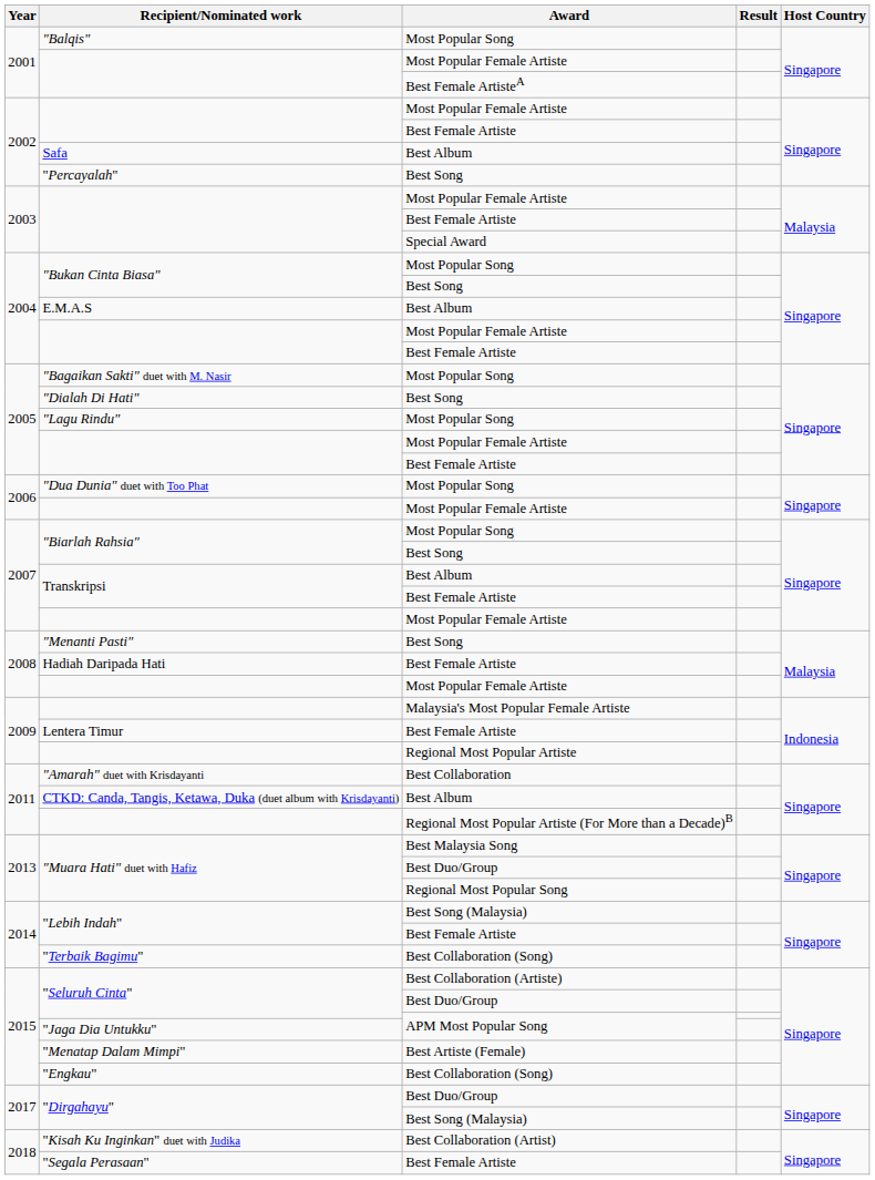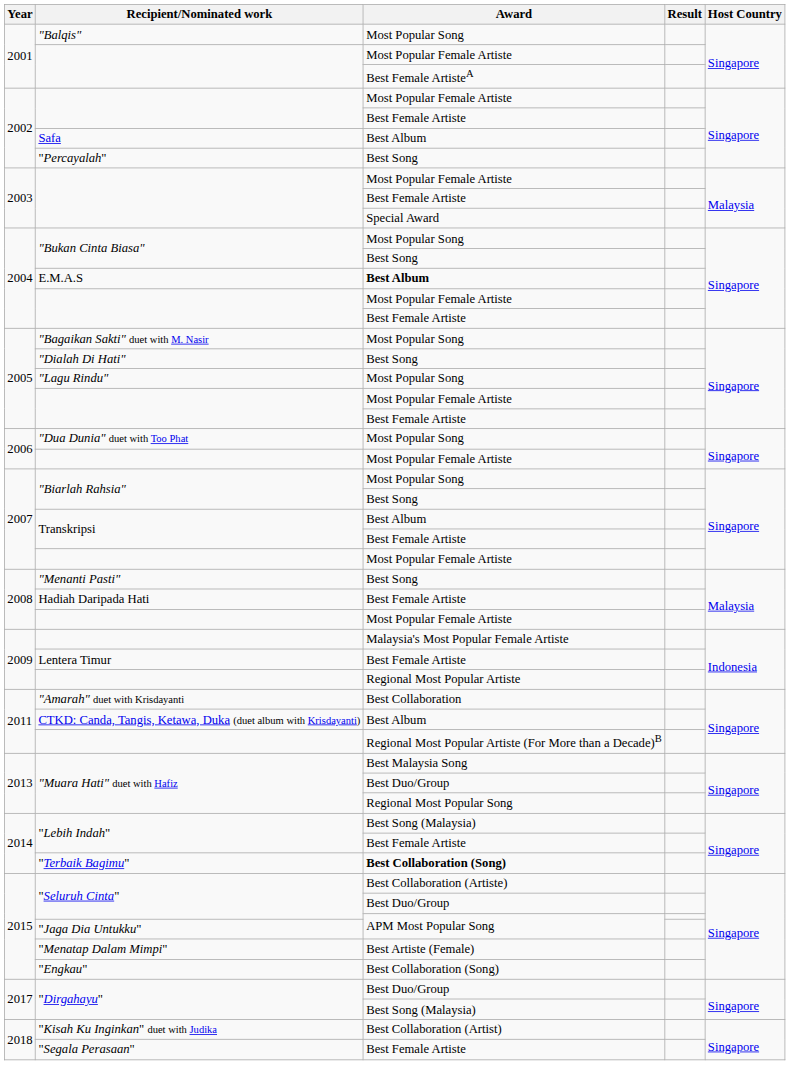E.M.A.S | Award: normal -> bold
"Terbaik Bagimu" | Award: normal -> bold
